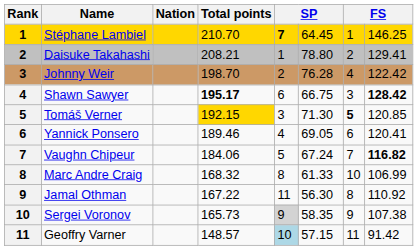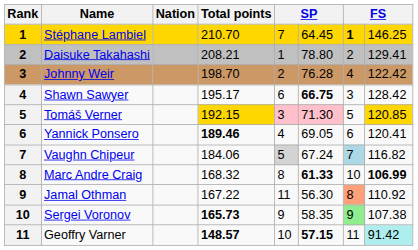Stéphane Lambiel | column 5: bold -> normal
Stéphane Lambiel | column 7: normal -> bold
Shawn Sawyer | Total points: bold -> normal
Shawn Sawyer | column 6: normal -> bold
Shawn Sawyer | column 8: bold -> normal
Tomáš Verner | column 5: no background -> pink background
Tomáš Verner | column 6: no background -> pink background
Tomáš Verner | column 7: bold -> normal
Tomáš Verner | column 8: no background -> gold background
Yannick Ponsero | Total points: normal -> bold
Vaughn Chipeur | column 5: no background -> lightgrey background
Vaughn Chipeur | column 7: no background -> lightblue background
Vaughn Chipeur | column 8: bold -> normal
Marc Andre Craig | column 6: normal -> bold
Marc Andre Craig | column 8: normal -> bold
Jamal Othman | column 7: no background -> lightsalmon background
Sergei Voronov | Total points: normal -> bold
Sergei Voronov | column 5: lightgrey background -> no background
Sergei Voronov | column 7: no background -> lightgreen background
Geoffry Varner | Total points: normal -> bold
Geoffry Varner | column 5: lightblue background -> no background
Geoffry Varner | column 6: normal -> bold
Geoffry Varner | column 8: no background -> paleturquoise background
